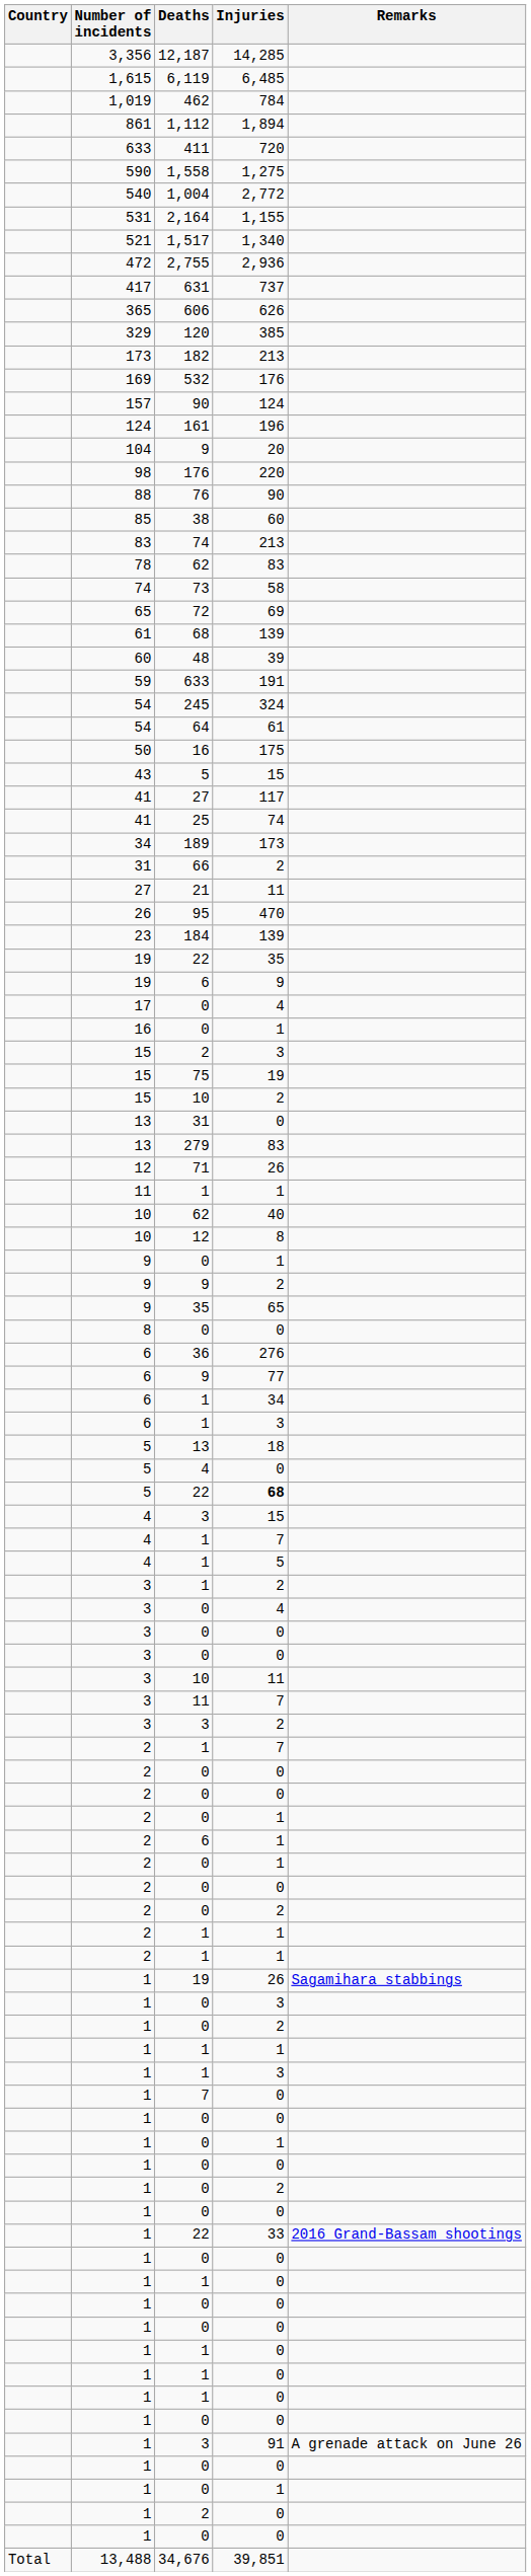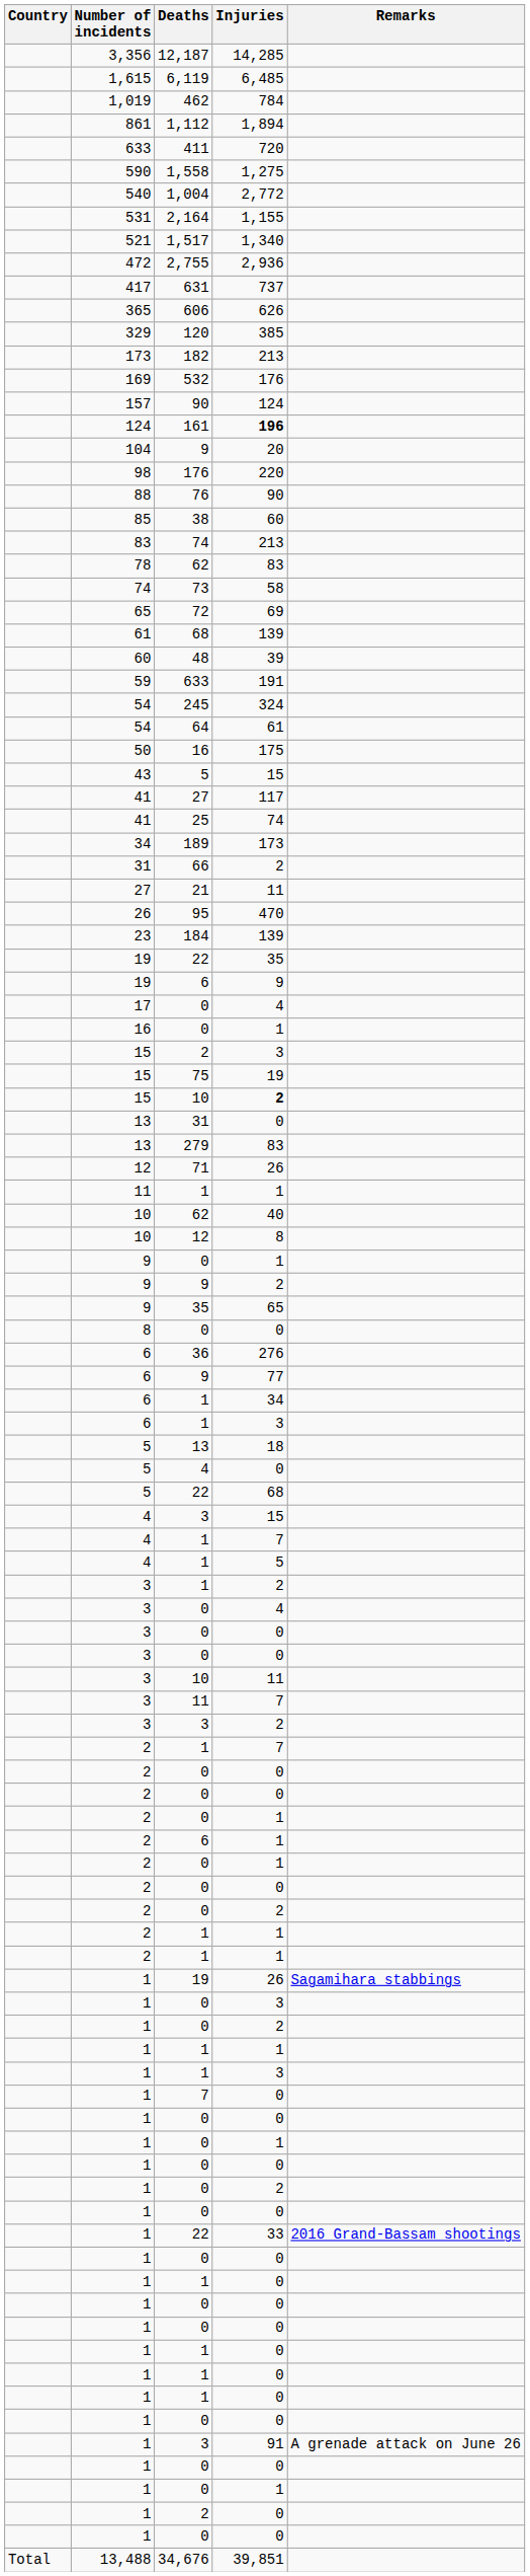161 | Injuries: normal -> bold
15 / 10 | Injuries: normal -> bold
5 / 22 | Injuries: bold -> normal
